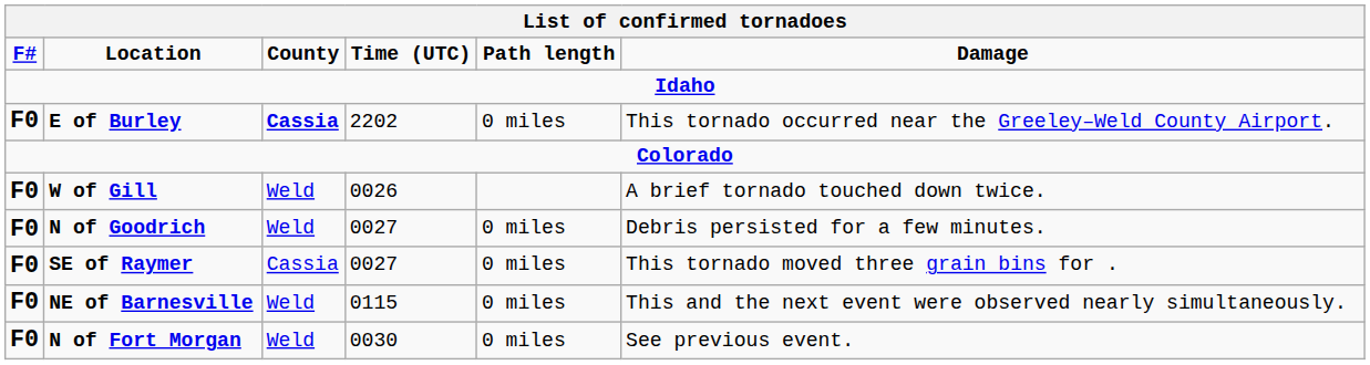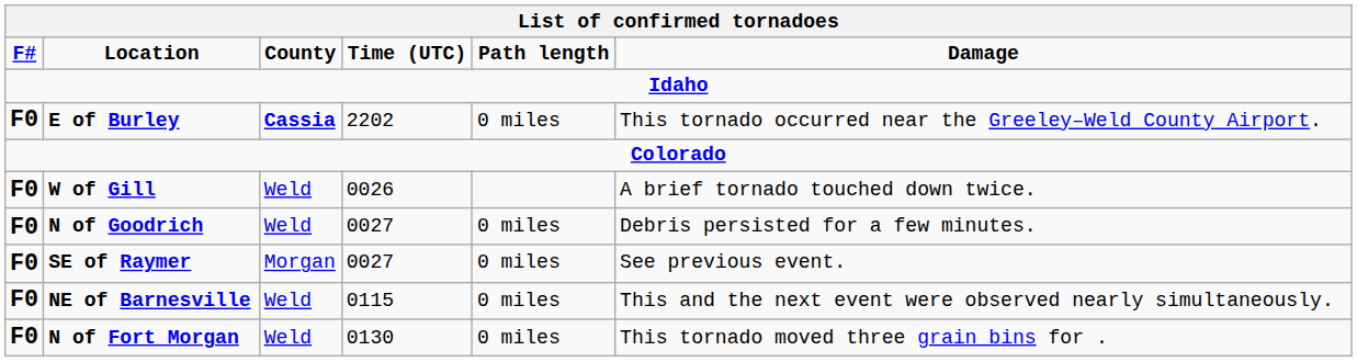SE of Raymer | List of confirmed tornadoes / County: Cassia -> Morgan
SE of Raymer | List of confirmed tornadoes / Damage: This tornado moved three grain bins for . -> See previous event.
N of Fort Morgan | List of confirmed tornadoes / Time (UTC): 0030 -> 0130
N of Fort Morgan | List of confirmed tornadoes / Damage: See previous event. -> This tornado moved three grain bins for .
